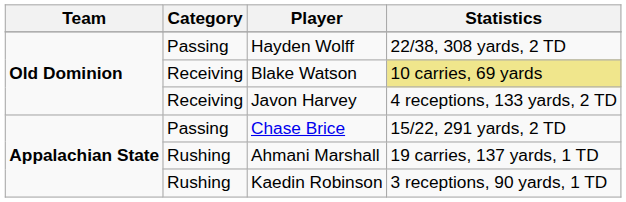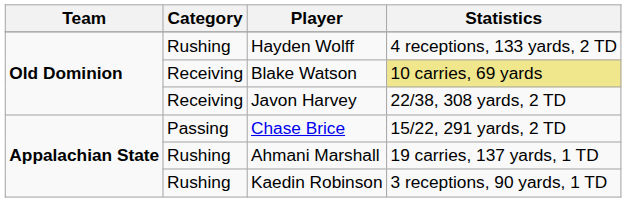Hayden Wolff | Category: Passing -> Rushing
Hayden Wolff | Statistics: 22/38, 308 yards, 2 TD -> 4 receptions, 133 yards, 2 TD
Javon Harvey | Statistics: 4 receptions, 133 yards, 2 TD -> 22/38, 308 yards, 2 TD
